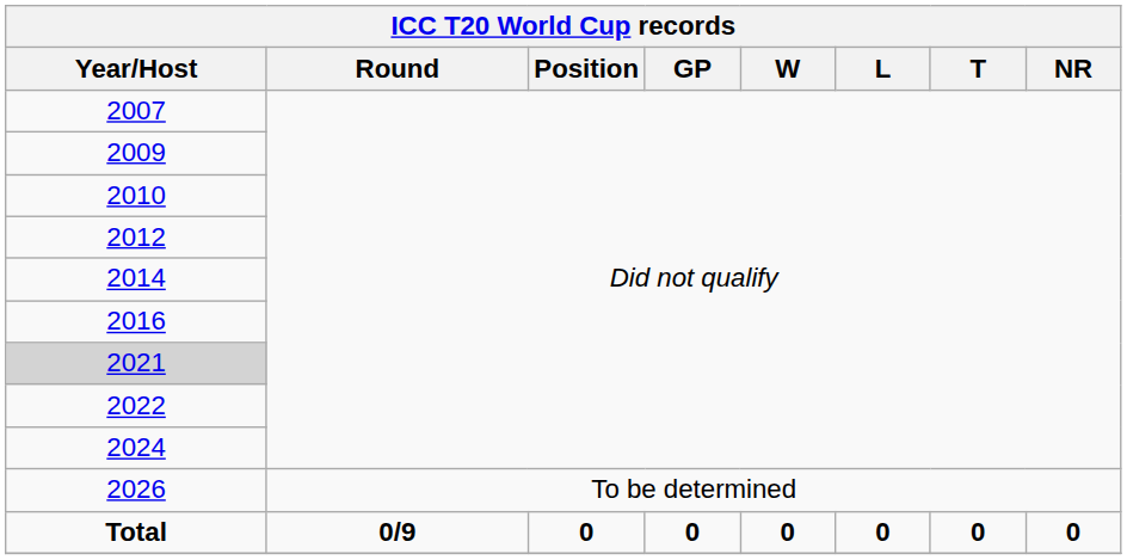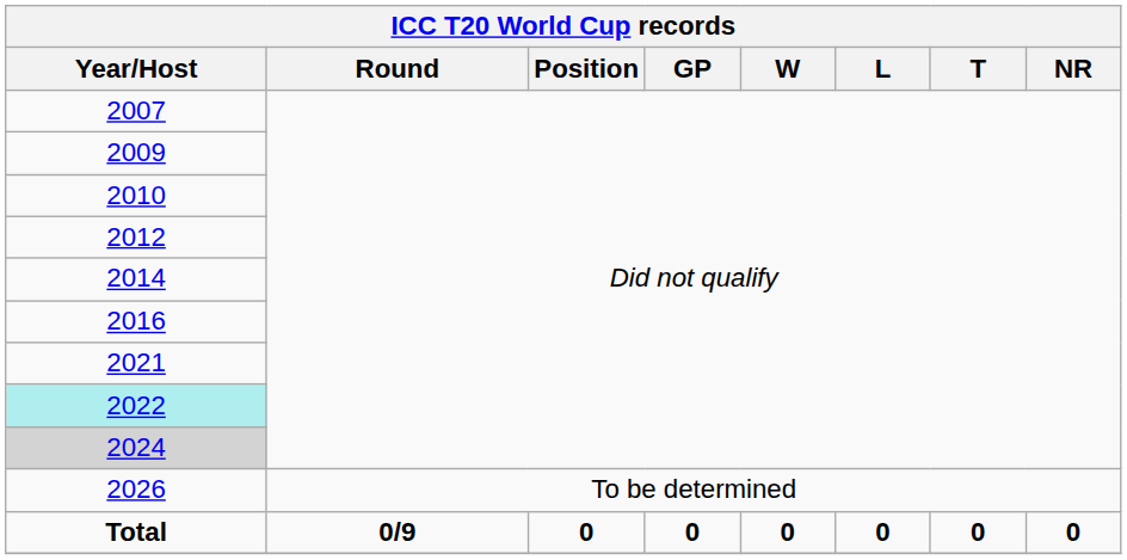2021 | ICC T20 World Cup records / Year/Host: lightgrey background -> no background
2022 | ICC T20 World Cup records / Year/Host: no background -> paleturquoise background
2024 | ICC T20 World Cup records / Year/Host: no background -> lightgrey background
